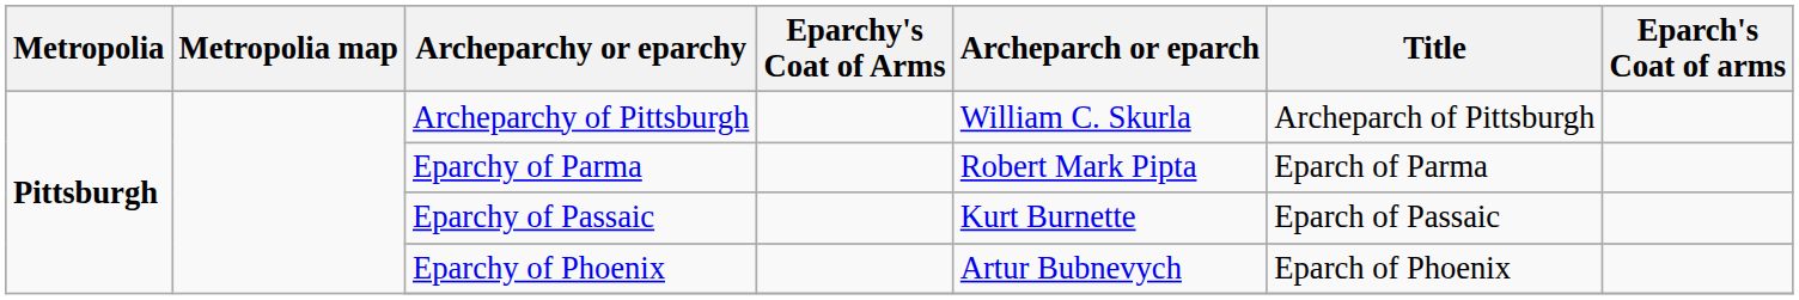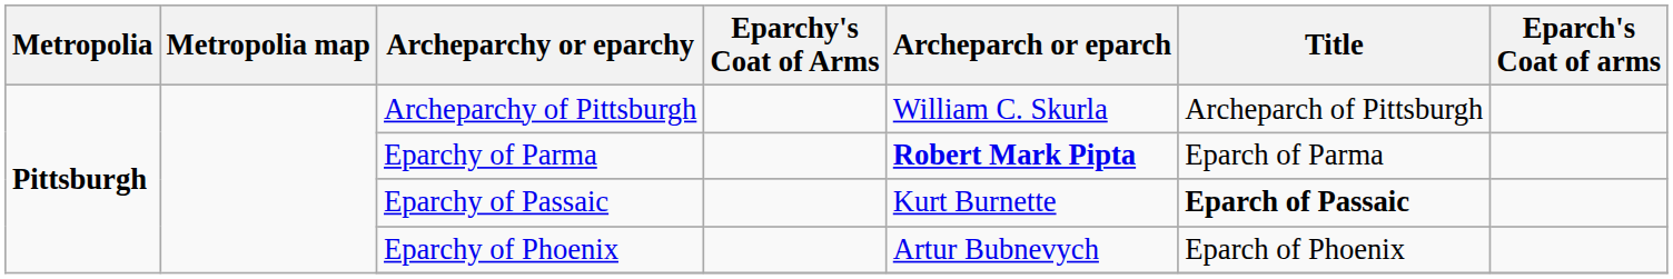Eparchy of Parma | Archeparch or eparch: normal -> bold
Eparchy of Passaic | Title: normal -> bold
